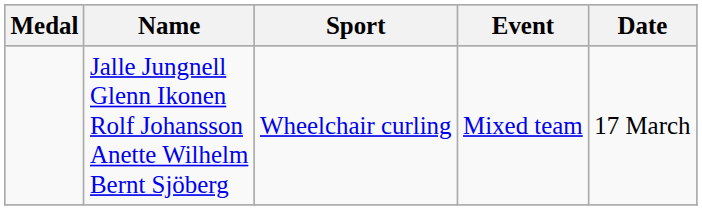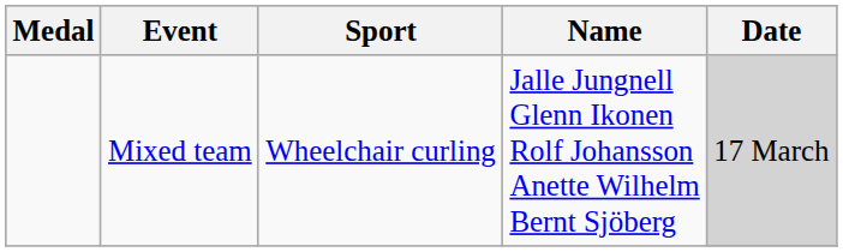columns swapped: Name <-> Event
row 2 | Date: no background -> lightgrey background
